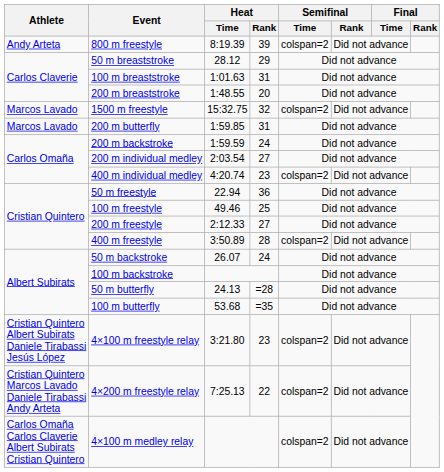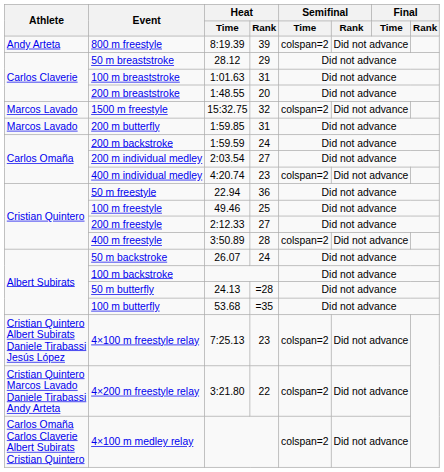4×100 m freestyle relay | Heat / Time: 3:21.80 -> 7:25.13
4×200 m freestyle relay | Heat / Time: 7:25.13 -> 3:21.80
